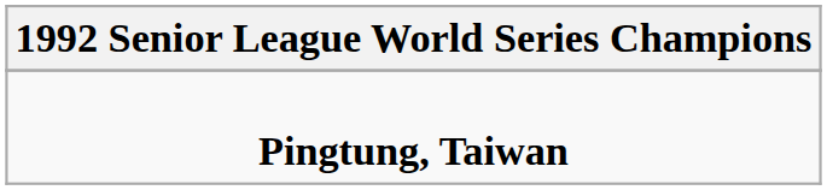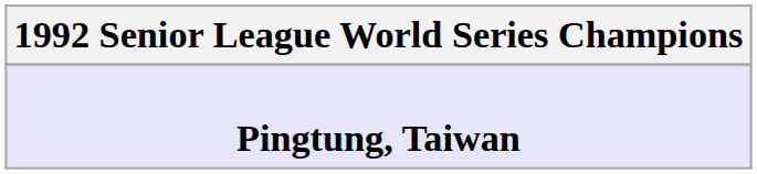row 2 | column 1: no background -> lavender background
